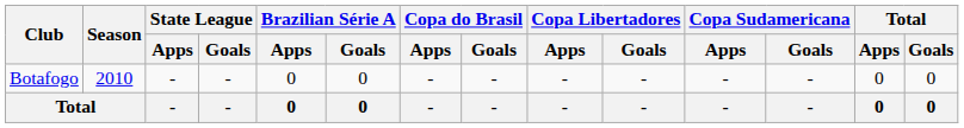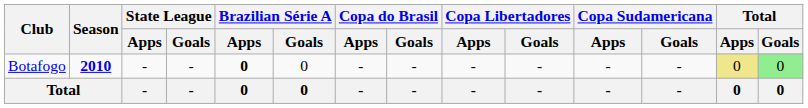Botafogo | Season: normal -> bold
Botafogo | Brazilian Série A / Apps: normal -> bold
Botafogo | Total / Apps: no background -> khaki background
Botafogo | Total / Goals: no background -> lightgreen background
